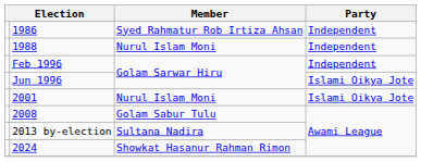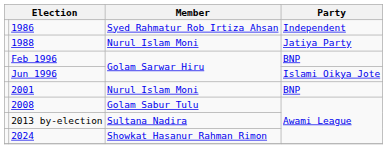1988 | Party: Independent -> Jatiya Party
Feb 1996 | Party: Independent -> BNP
2001 | Party: Islami Oikya Jote -> BNP
